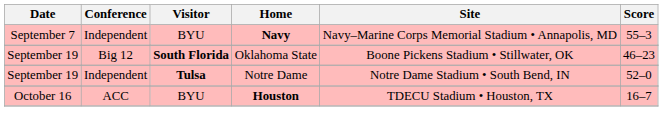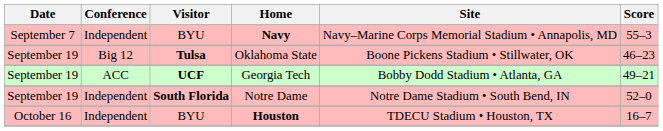Oklahoma State | Visitor: South Florida -> Tulsa
+ row: September 19 | ACC | UCF | Georgia Tech | Bobby Dodd Stadium • Atlanta, GA | 49–21
Notre Dame | Visitor: Tulsa -> South Florida
Houston | Conference: ACC -> Independent
